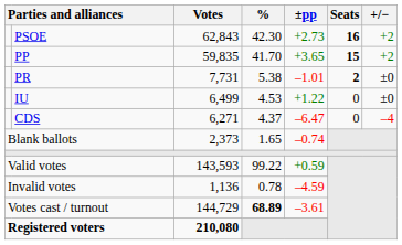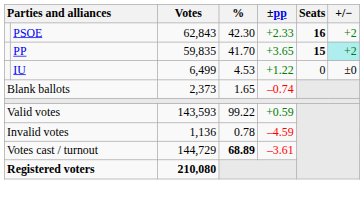PSOE | ±pp: +2.73 -> +2.33
PP | +/−: no background -> paleturquoise background
- row: PR | 7,731 | 5.38 | –1.01 | 2 | ±0
- row: CDS | 6,271 | 4.37 | –6.47 | 0 | –4
